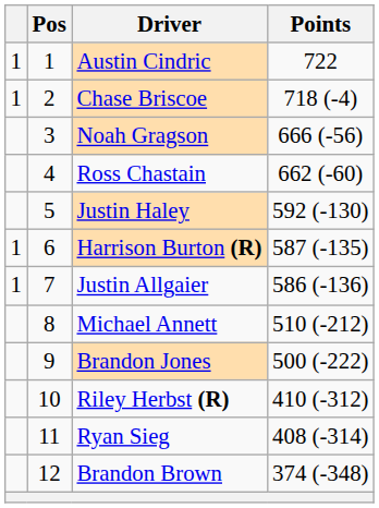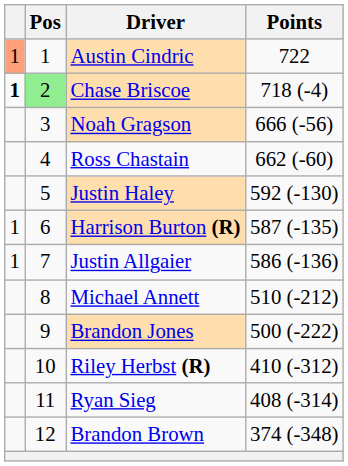Austin Cindric | column 1: no background -> lightsalmon background
Chase Briscoe | column 1: normal -> bold
Chase Briscoe | Pos: no background -> lightgreen background
